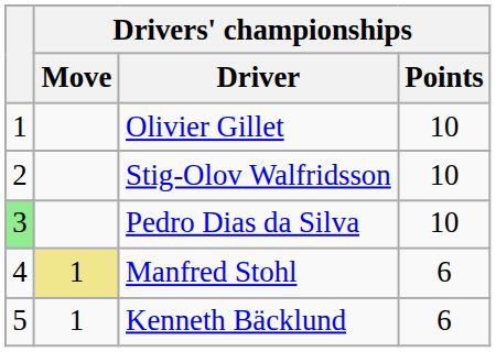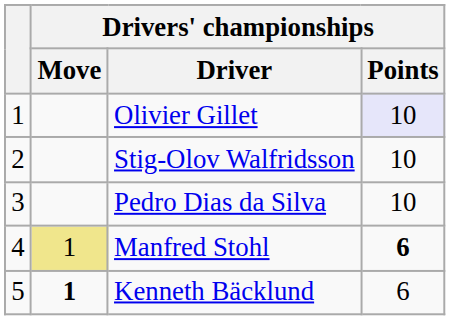Olivier Gillet | Drivers' championships / Points: no background -> lavender background
Pedro Dias da Silva | column 1: lightgreen background -> no background
Manfred Stohl | Drivers' championships / Points: normal -> bold
Kenneth Bäcklund | Drivers' championships / Move: normal -> bold
